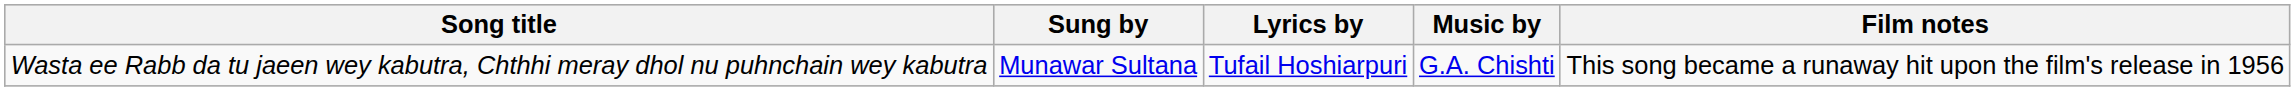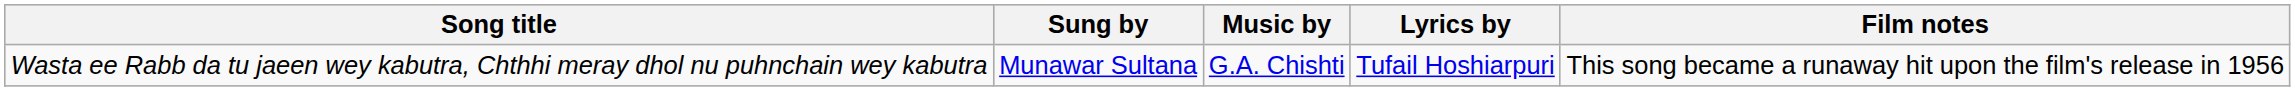columns swapped: Lyrics by <-> Music by
